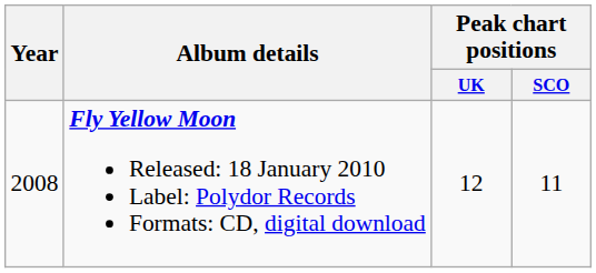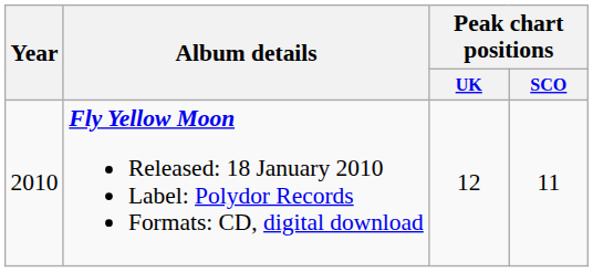row 3 | Year: 2008 -> 2010
